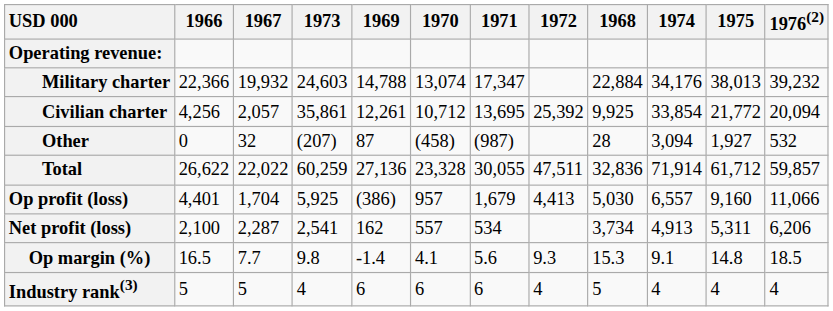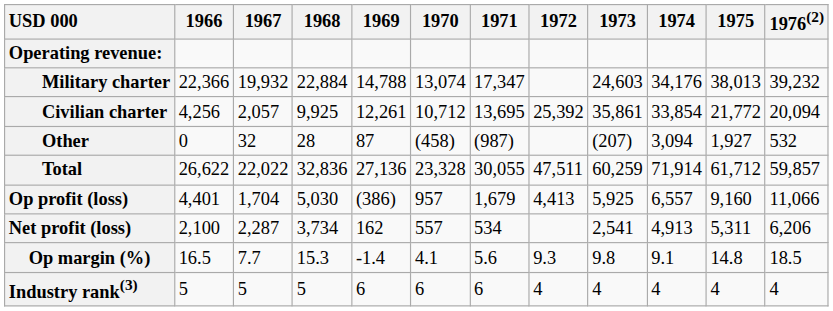columns swapped: 1968 <-> 1973
